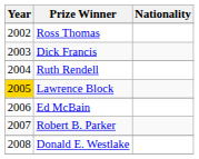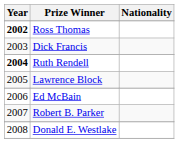Ross Thomas | Year: normal -> bold
Ruth Rendell | Year: normal -> bold
Lawrence Block | Year: gold background -> no background
